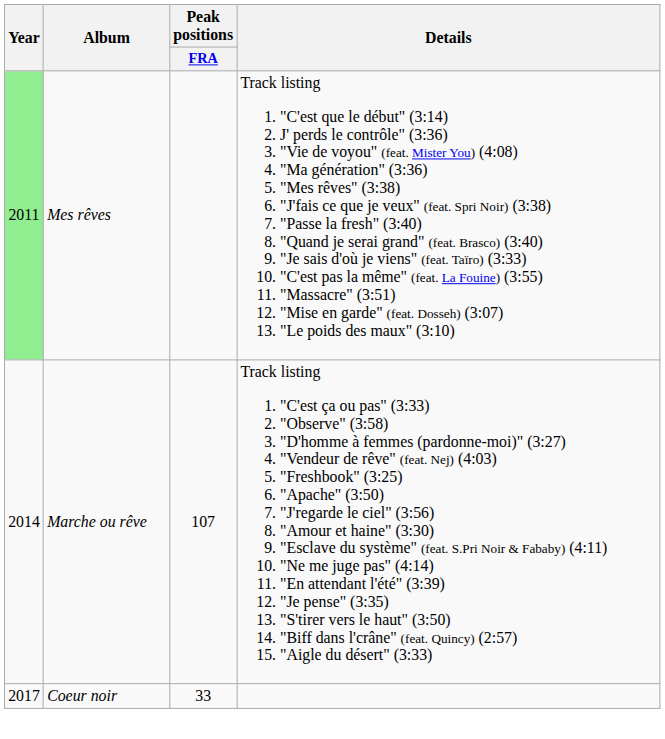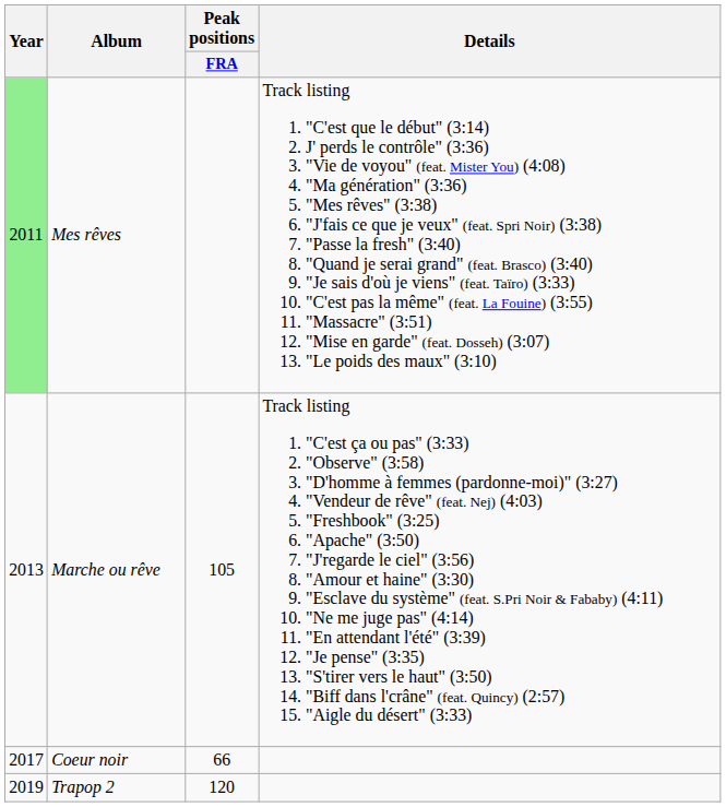Marche ou rêve | Year: 2014 -> 2013
Marche ou rêve | Peak positions / FRA: 107 -> 105
Coeur noir | Peak positions / FRA: 33 -> 66
+ row: 2019 | Trapop 2 | 120
